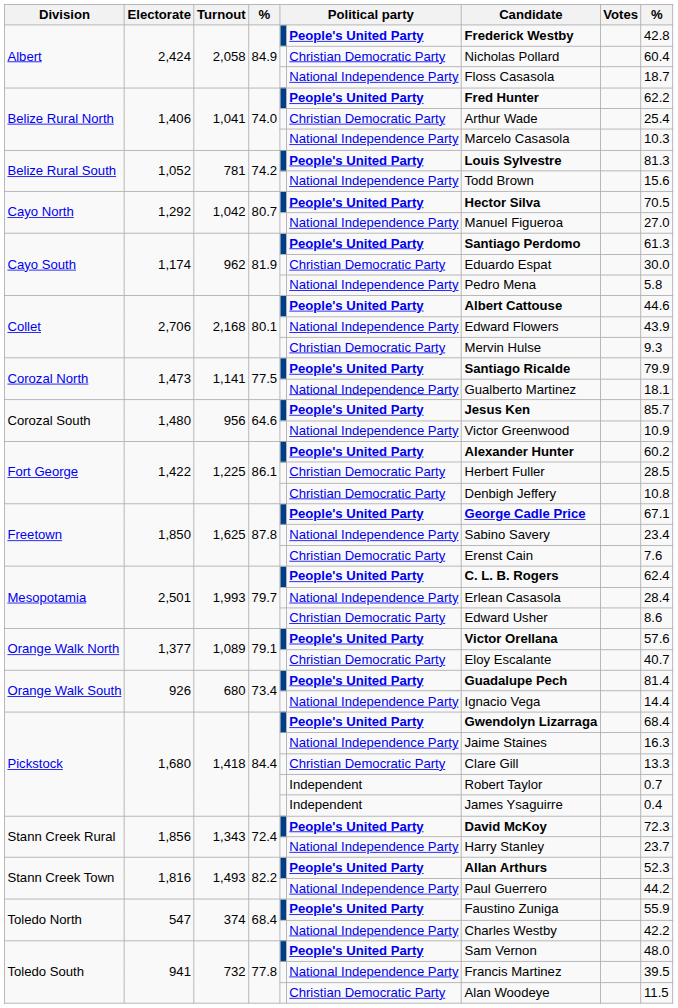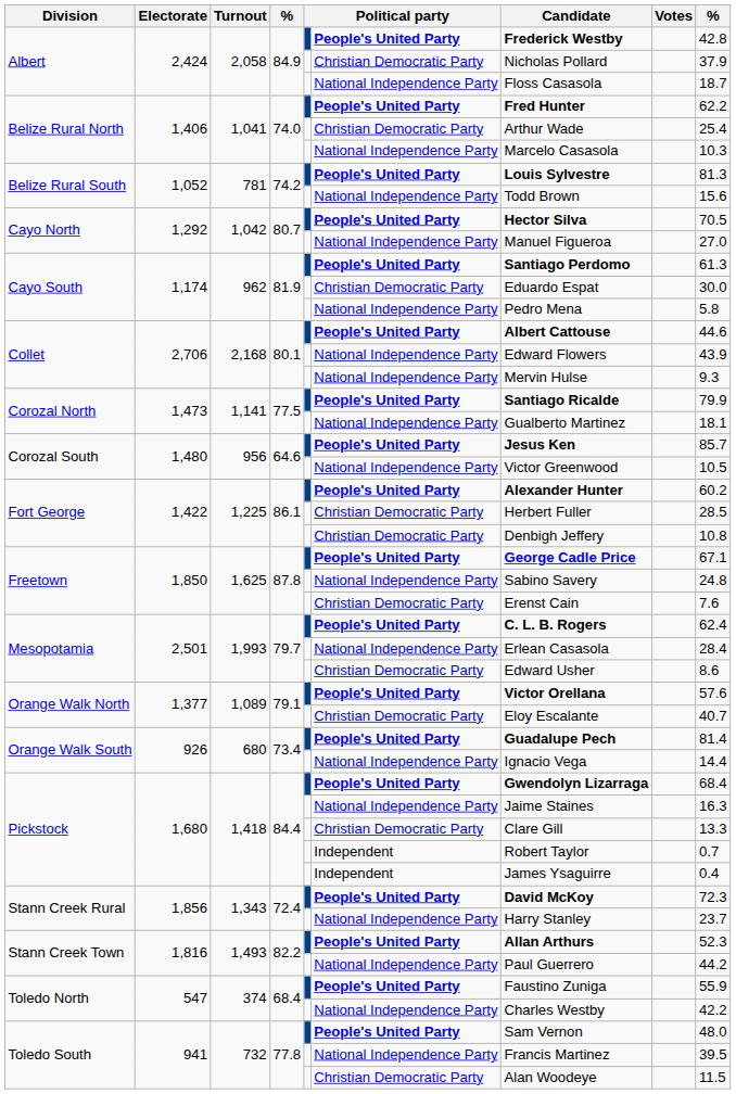row 3 | column 9: 60.4 -> 37.9
row 17 | column 6: Christian Democratic Party -> National Independence Party
row 21 | column 9: 10.9 -> 10.5
row 26 | column 9: 23.4 -> 24.8
